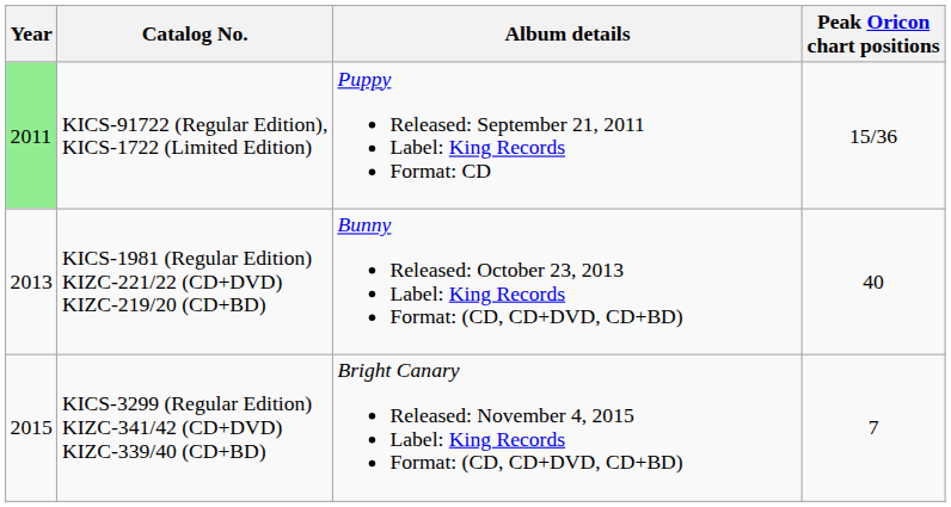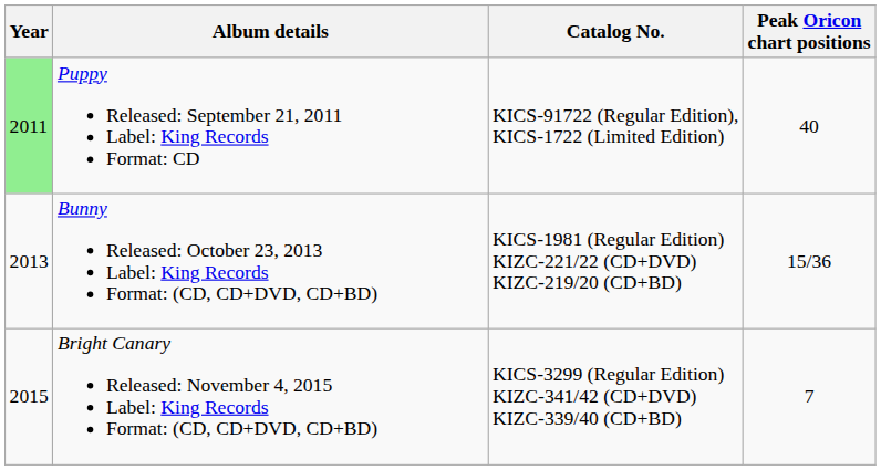columns swapped: Album details <-> Catalog No.
row 2 | Peak Oricon chart positions: 15/36 -> 40
row 3 | Peak Oricon chart positions: 40 -> 15/36
